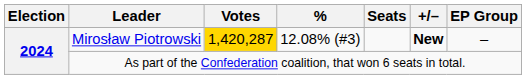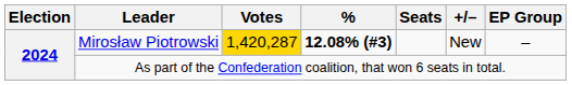Mirosław Piotrowski | %: normal -> bold
Mirosław Piotrowski | +/–: bold -> normal
